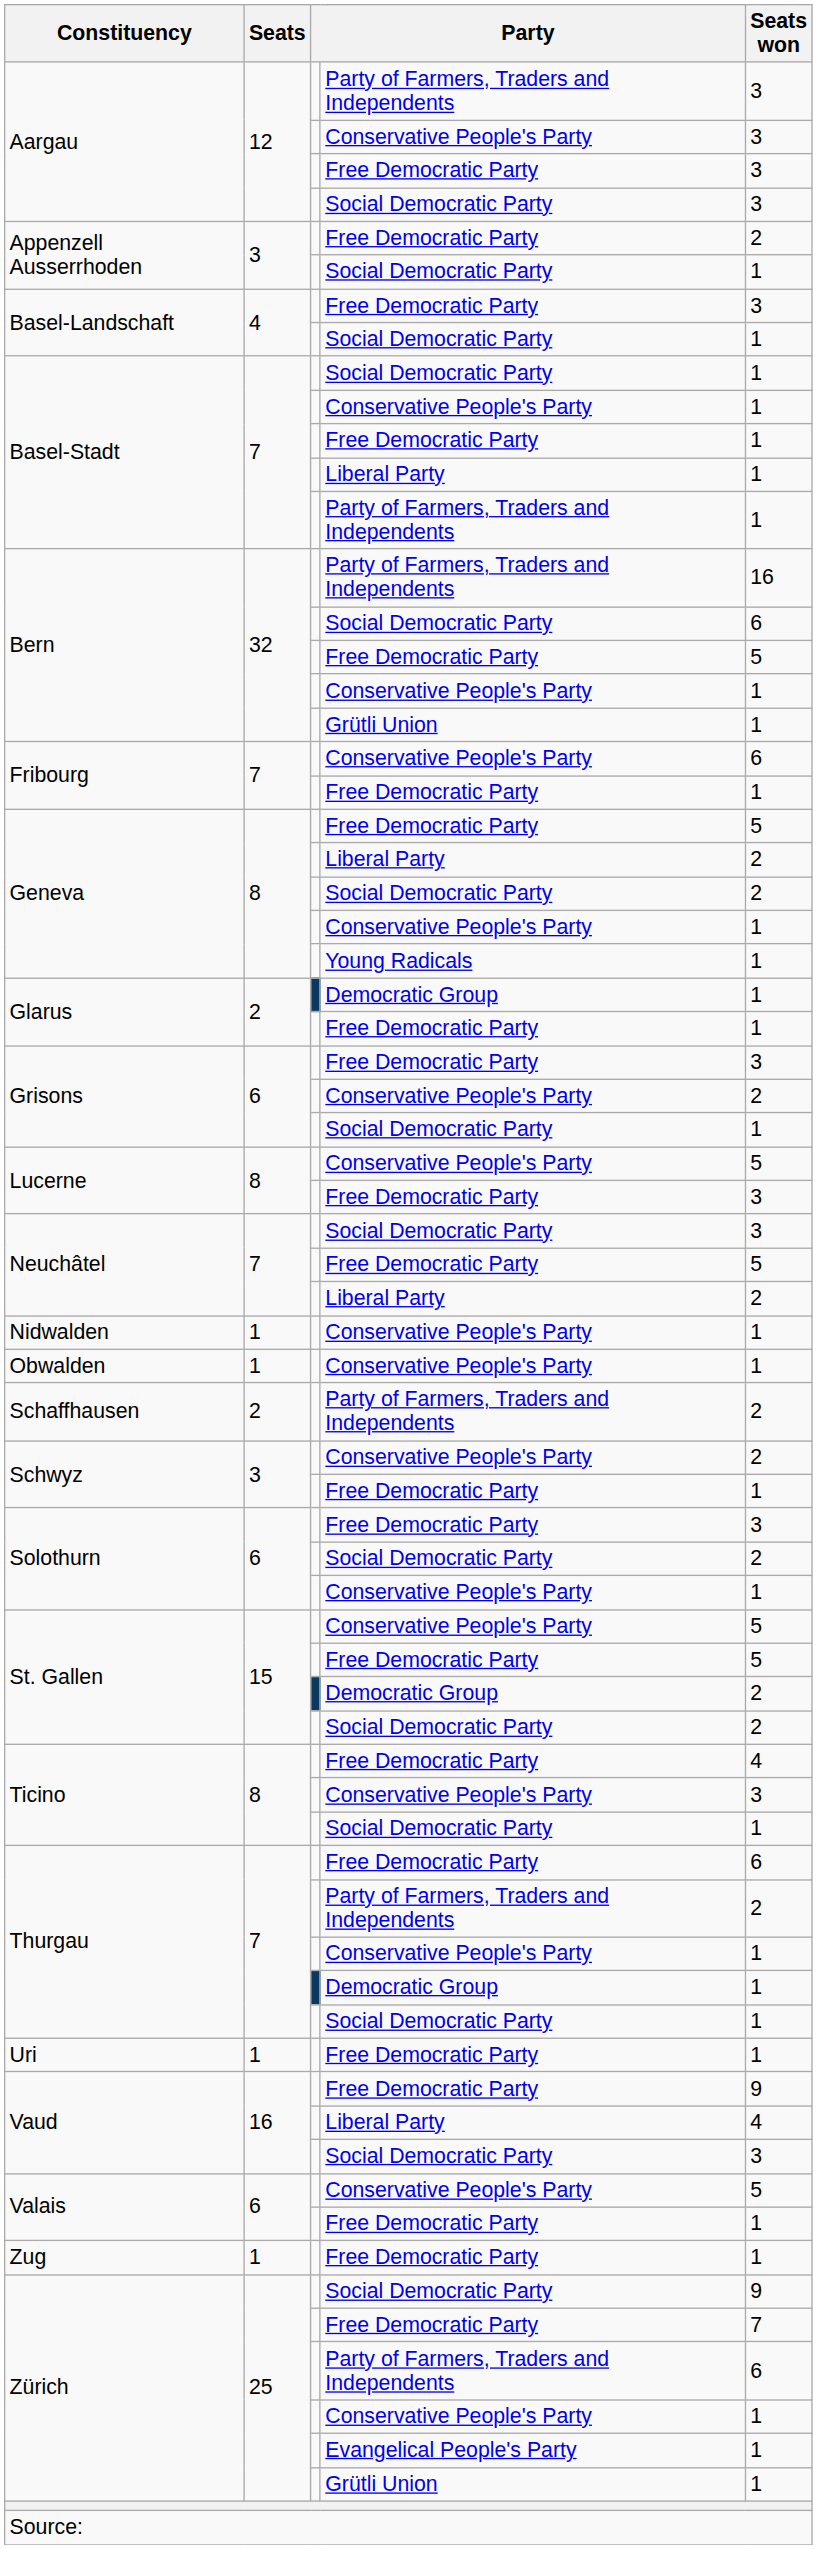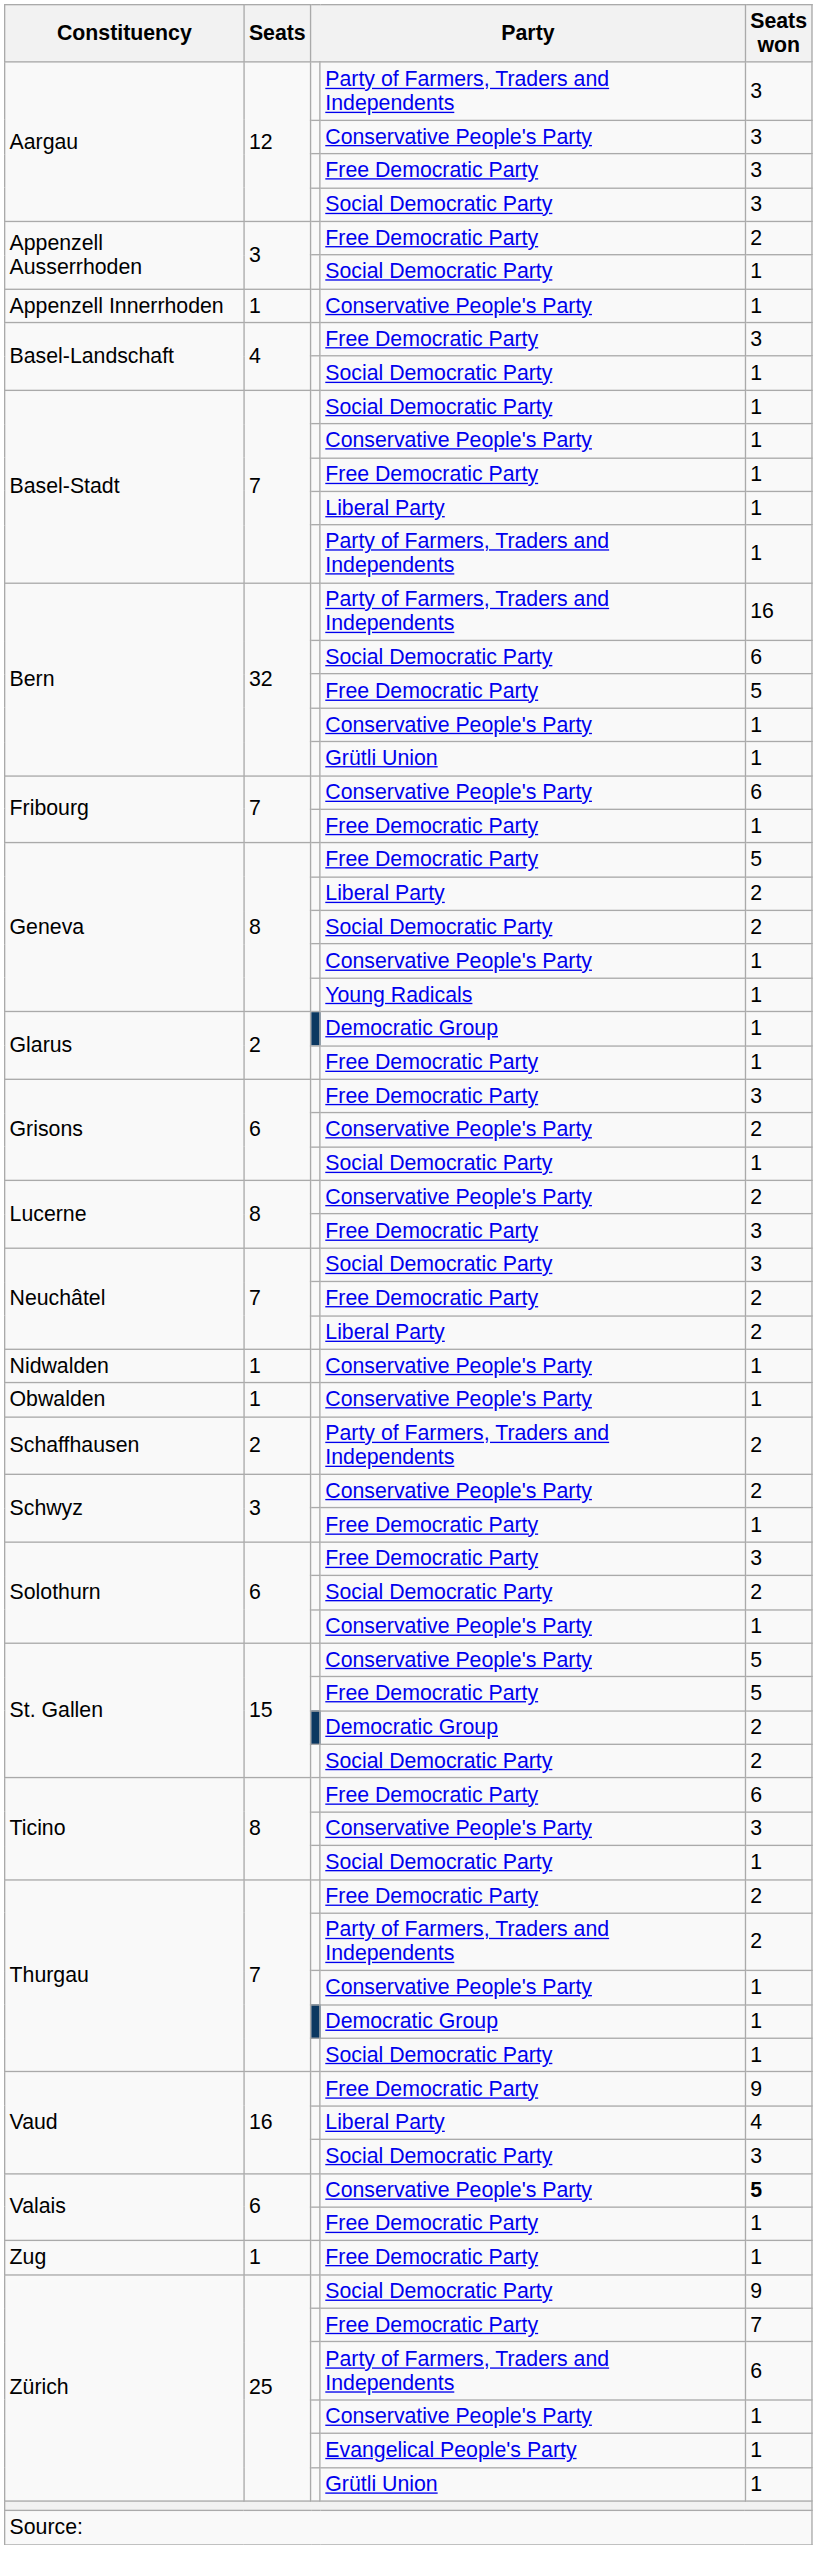+ row: Appenzell Innerrhoden | 1 | Conservative People's Party | 1
Lucerne / Conservative People's Party | Seats won: 5 -> 2
Neuchâtel / Free Democratic Party | Seats won: 5 -> 2
Ticino / Free Democratic Party | Seats won: 4 -> 6
Thurgau / Free Democratic Party | Seats won: 6 -> 2
- row: Uri | 1 | Free Democratic Party | 1
Valais / Conservative People's Party | Seats won: normal -> bold
